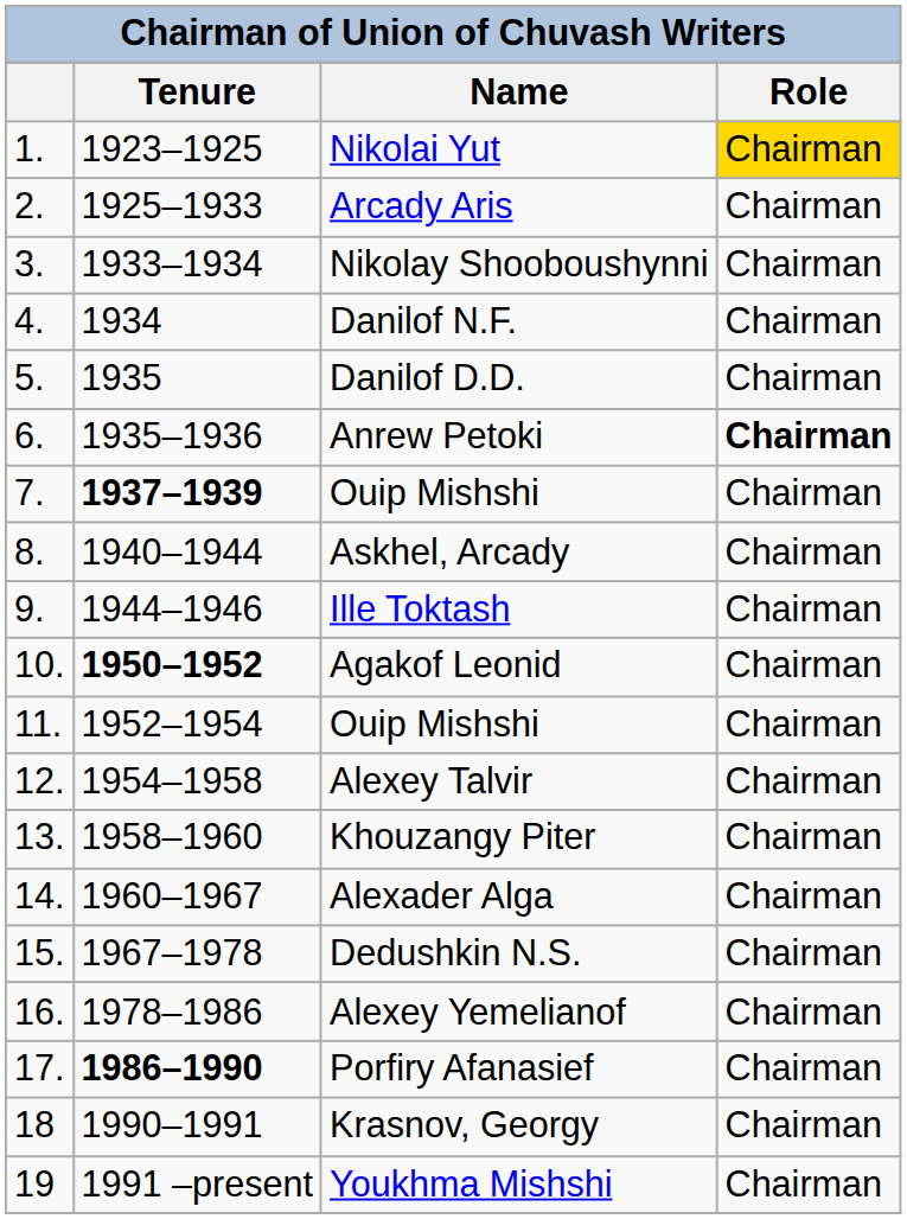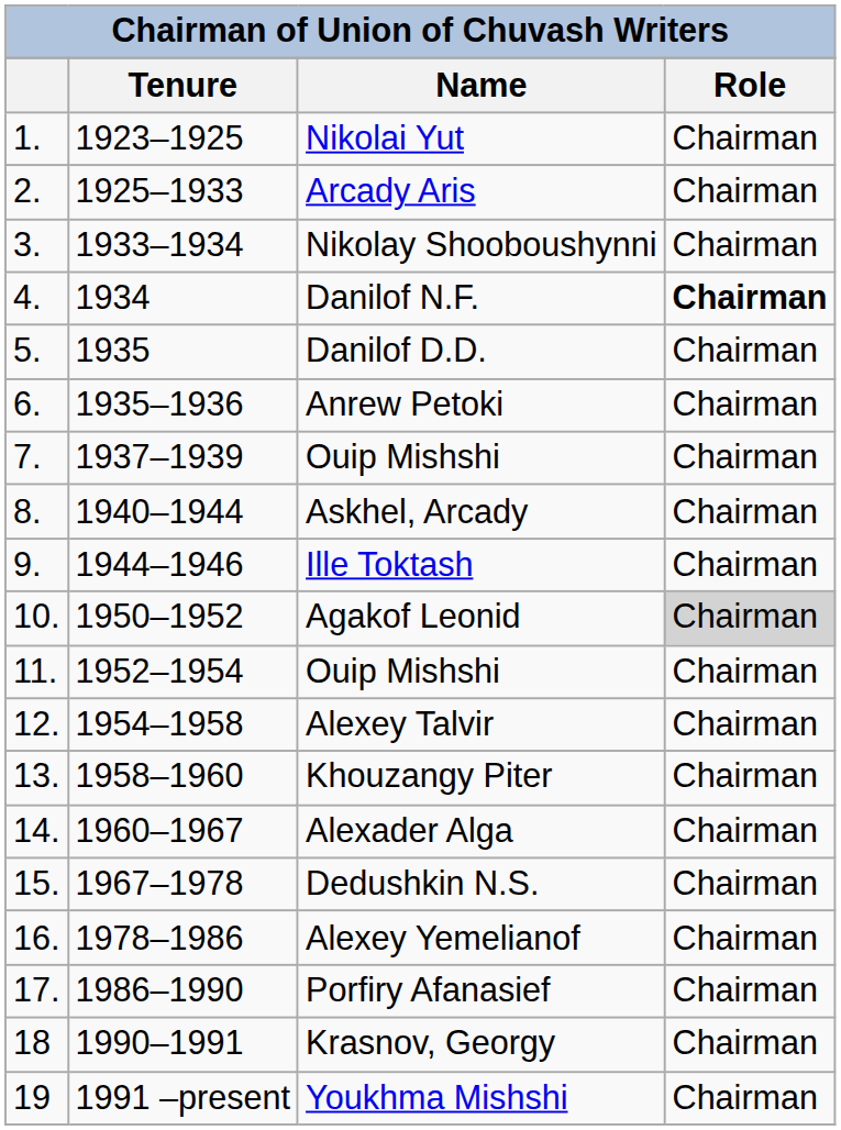Nikolai Yut | Role: gold background -> no background
Danilof N.F. | Role: normal -> bold
Anrew Petoki | Role: bold -> normal
7. / Ouip Mishshi | Tenure: bold -> normal
Agakof Leonid | Tenure: bold -> normal
Agakof Leonid | Role: no background -> lightgrey background
Porfiry Afanasief | Tenure: bold -> normal
